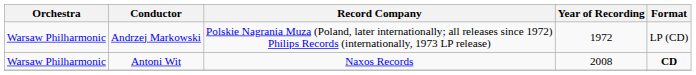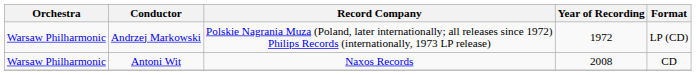Antoni Wit | Format: bold -> normal
